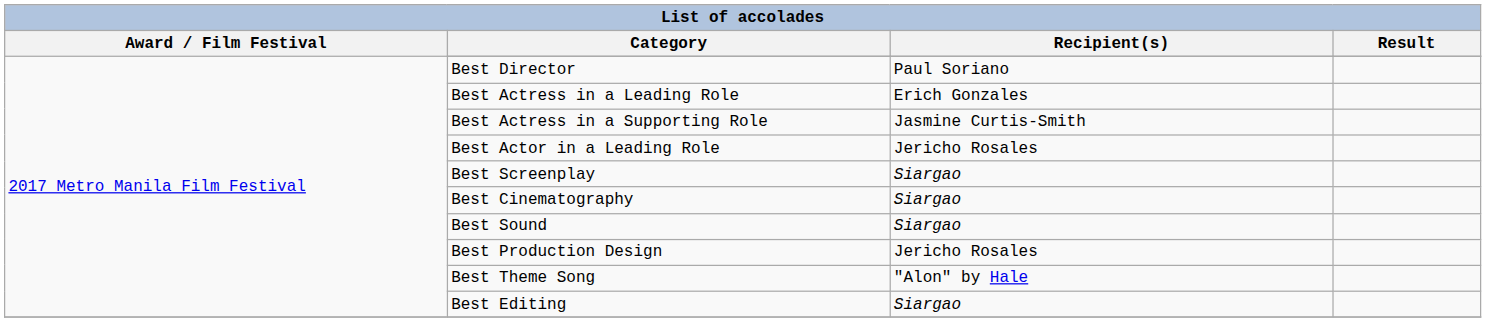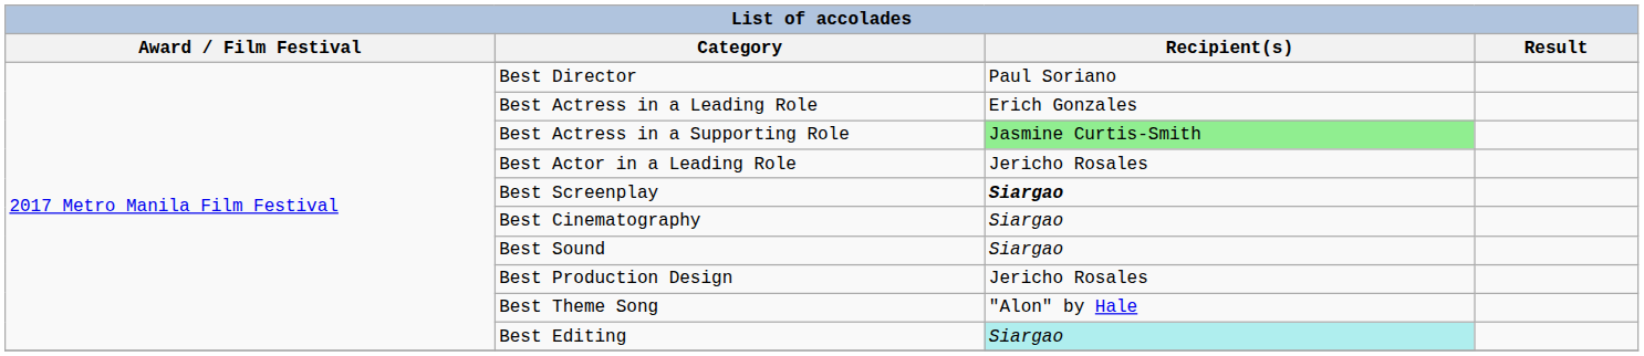Best Actress in a Supporting Role | Recipient(s): no background -> lightgreen background
Best Screenplay | Recipient(s): normal -> bold
Best Editing | Recipient(s): no background -> paleturquoise background
